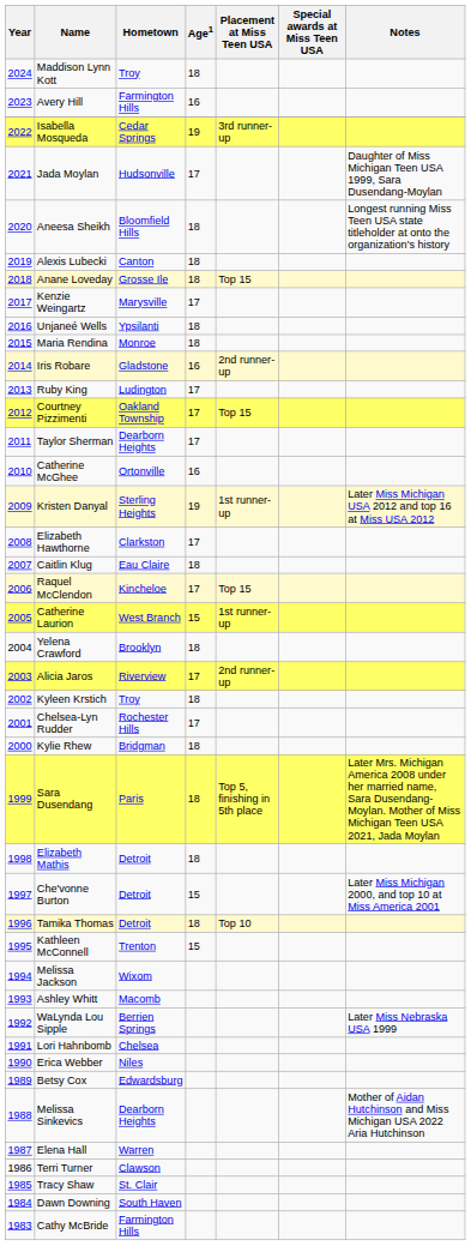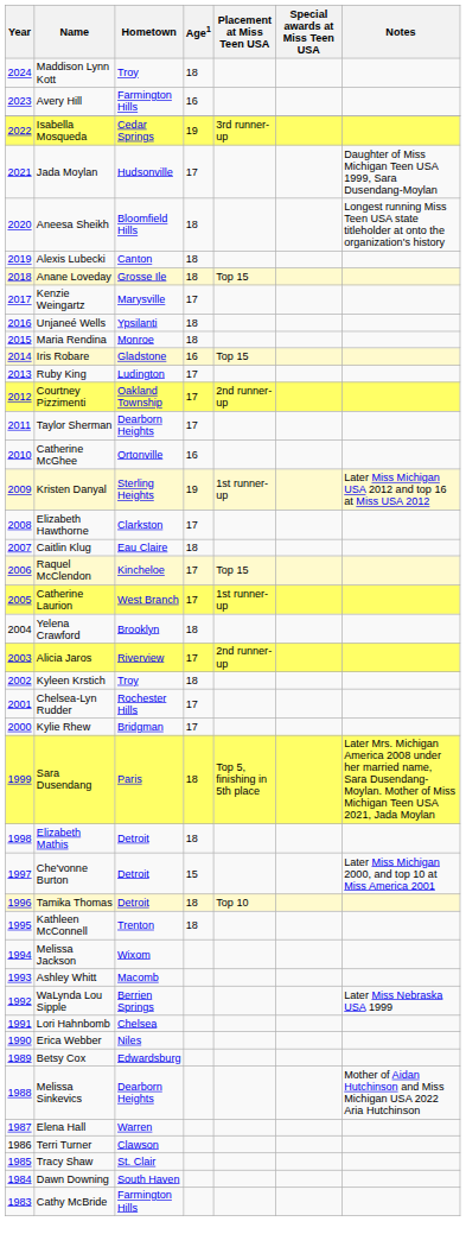Iris Robare | Placement at Miss Teen USA: 2nd runner-up -> Top 15
Courtney Pizzimenti | Placement at Miss Teen USA: Top 15 -> 2nd runner-up
Catherine Laurion | Age1: 15 -> 17
Kylie Rhew | Age1: 18 -> 17
Kathleen McConnell | Age1: 15 -> 18
